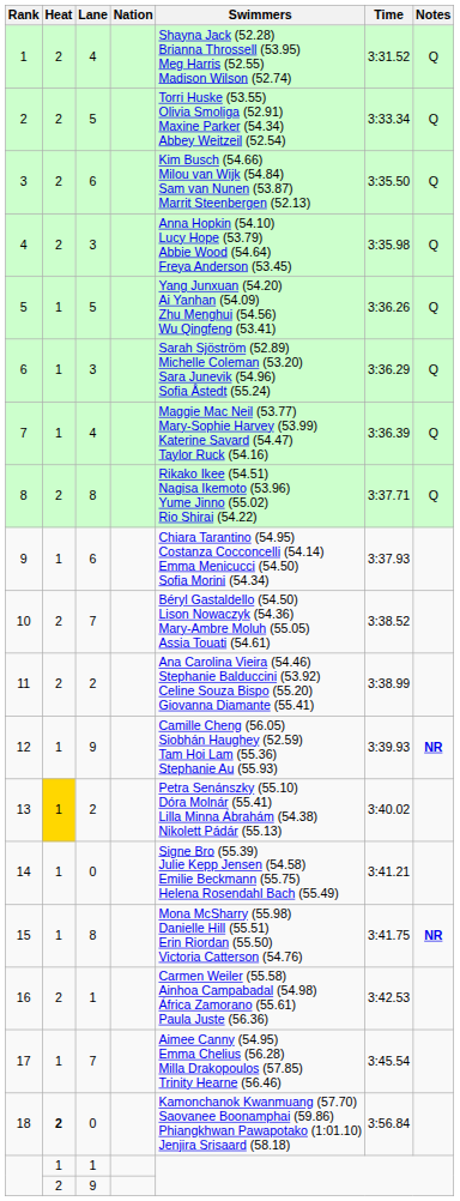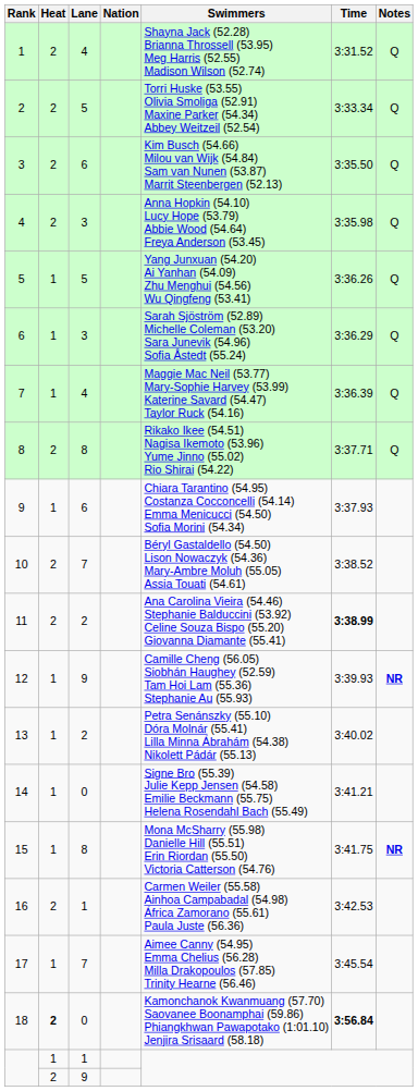11 | Time: normal -> bold
13 | Heat: gold background -> no background
18 | Time: normal -> bold
